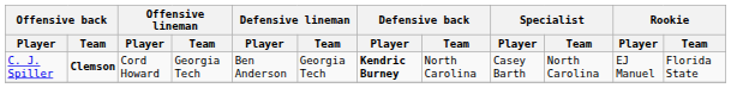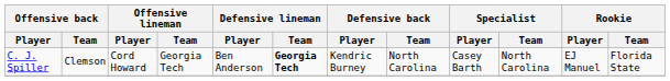C. J. Spiller | Offensive back / Team: bold -> normal
C. J. Spiller | Defensive lineman / Team: normal -> bold
C. J. Spiller | Defensive back / Player: bold -> normal
